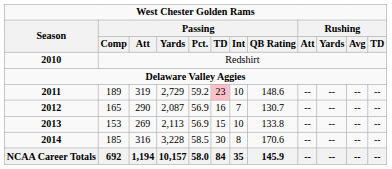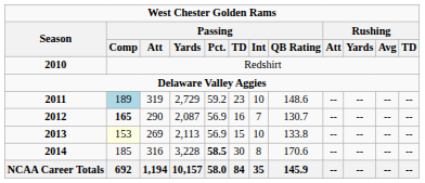2011 | West Chester Golden Rams / Passing / Comp: no background -> lightblue background
2011 | West Chester Golden Rams / Passing / TD: pink background -> no background
2012 | West Chester Golden Rams / Passing / Comp: normal -> bold
2013 | West Chester Golden Rams / Passing / Comp: no background -> lightyellow background
2014 | West Chester Golden Rams / Passing / Pct.: normal -> bold
